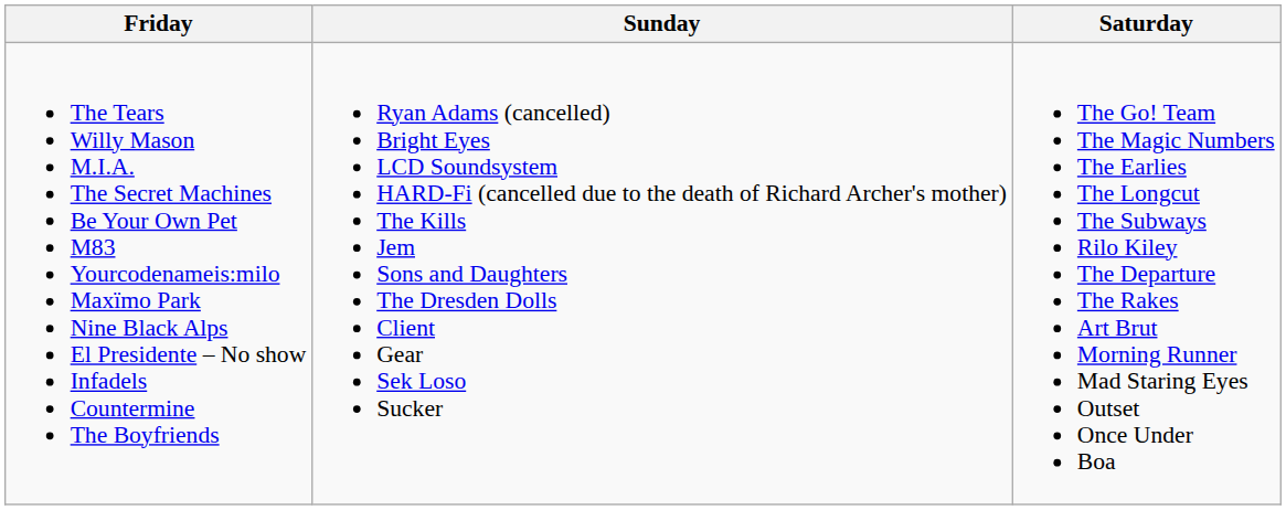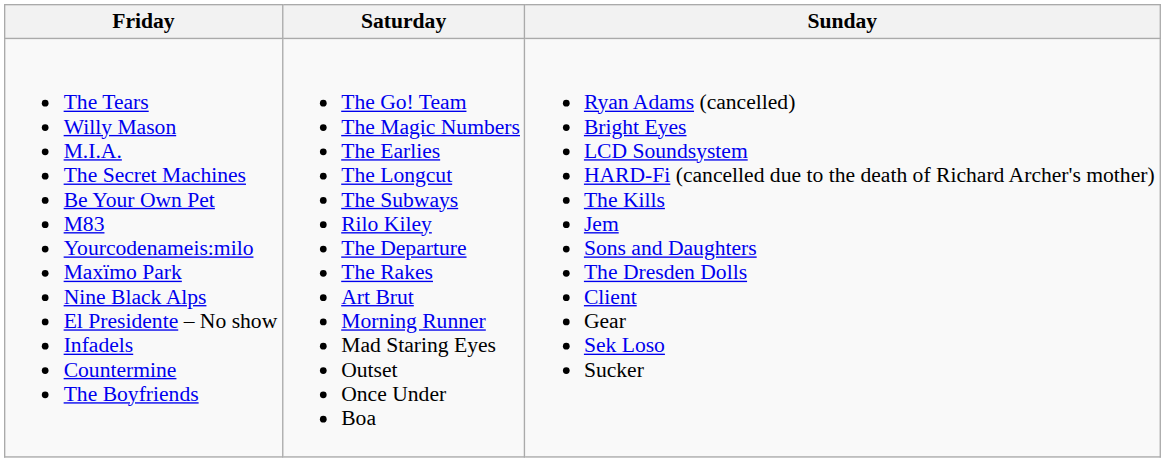columns swapped: Saturday <-> Sunday
